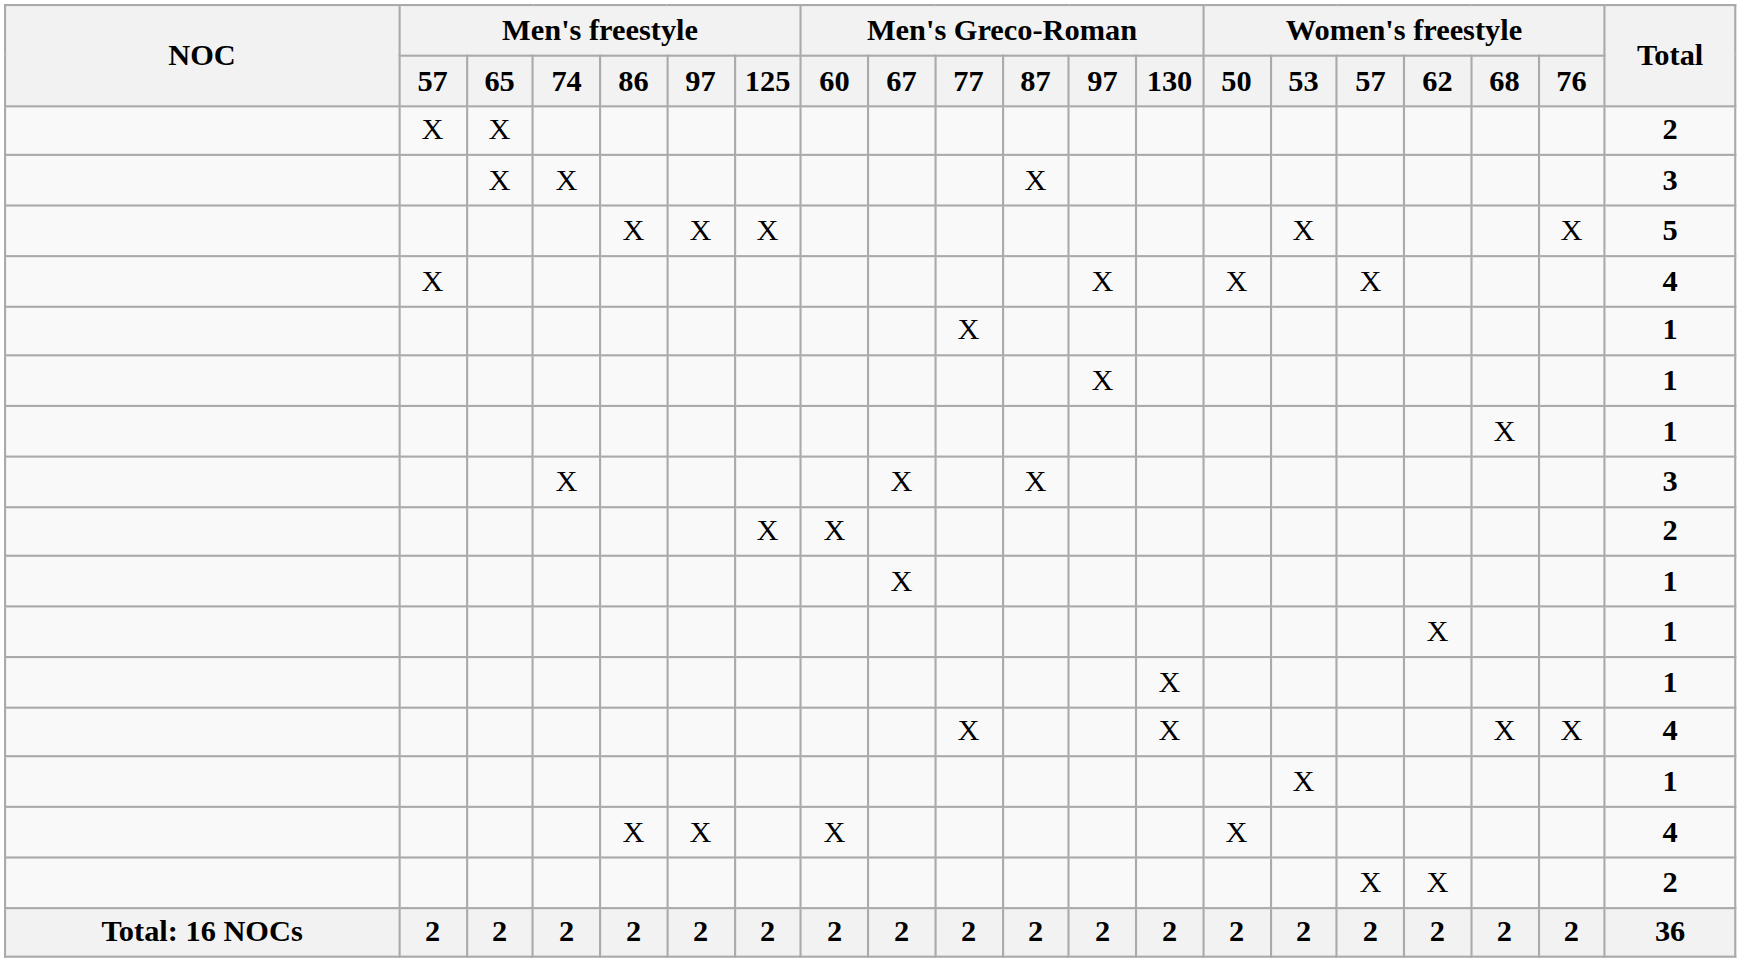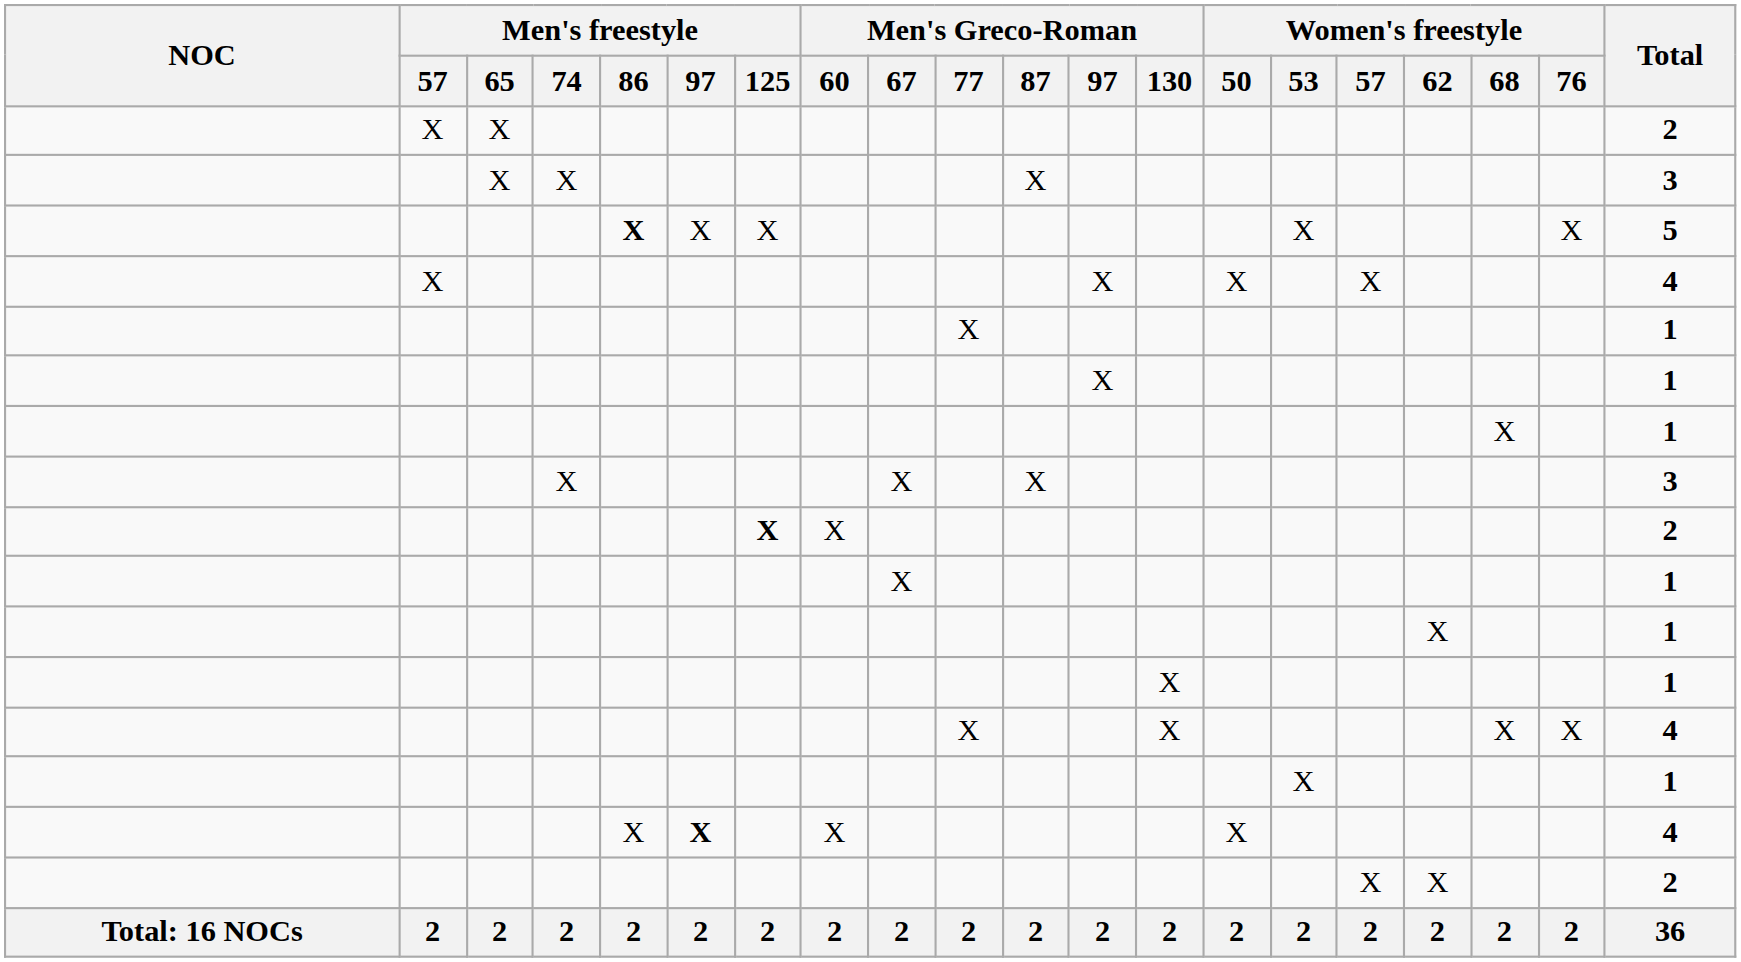row 5 | Men's freestyle / 86: normal -> bold
row 11 | Men's freestyle / 125: normal -> bold
row 17 | Men's freestyle / 97: normal -> bold
